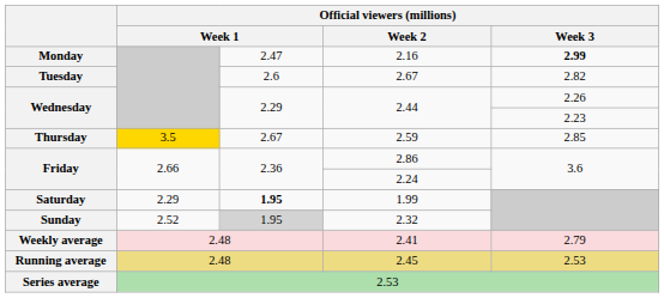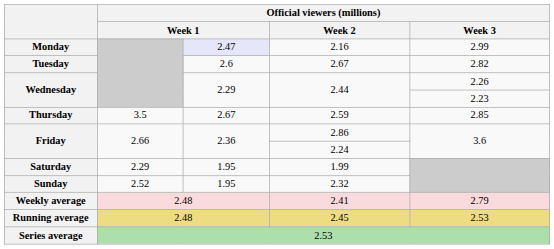2.16 | column 3: no background -> lavender background
2.16 | Official viewers (millions) / Week 3: bold -> normal
2.59 | column 2: gold background -> no background
1.99 | column 3: bold -> normal
2.32 | column 3: lightgrey background -> no background
